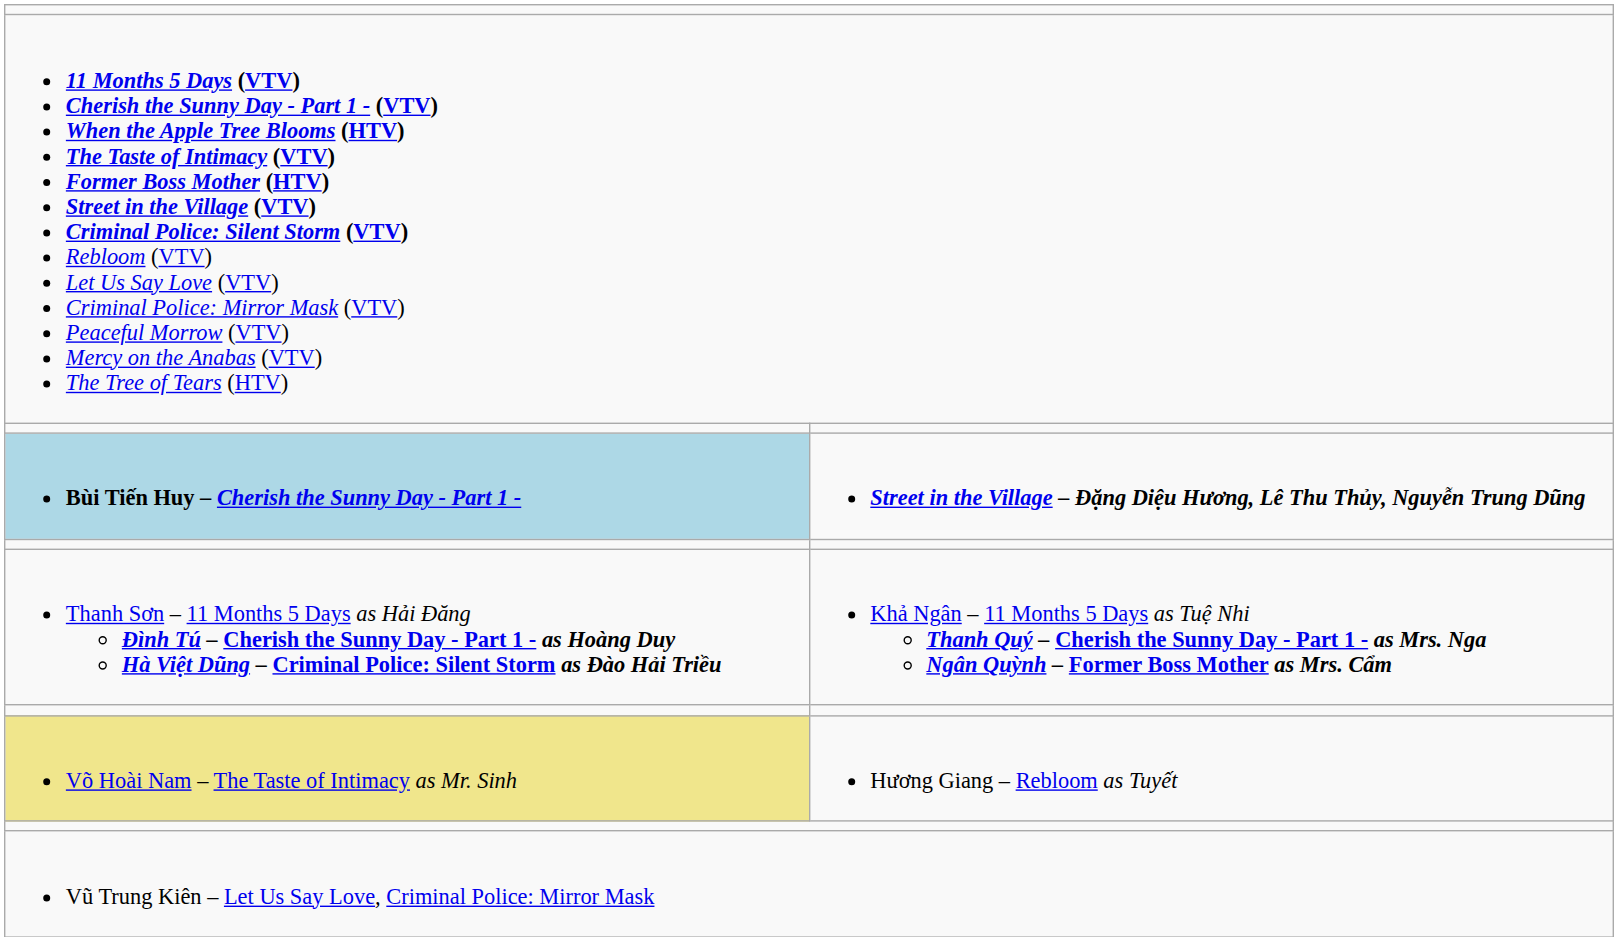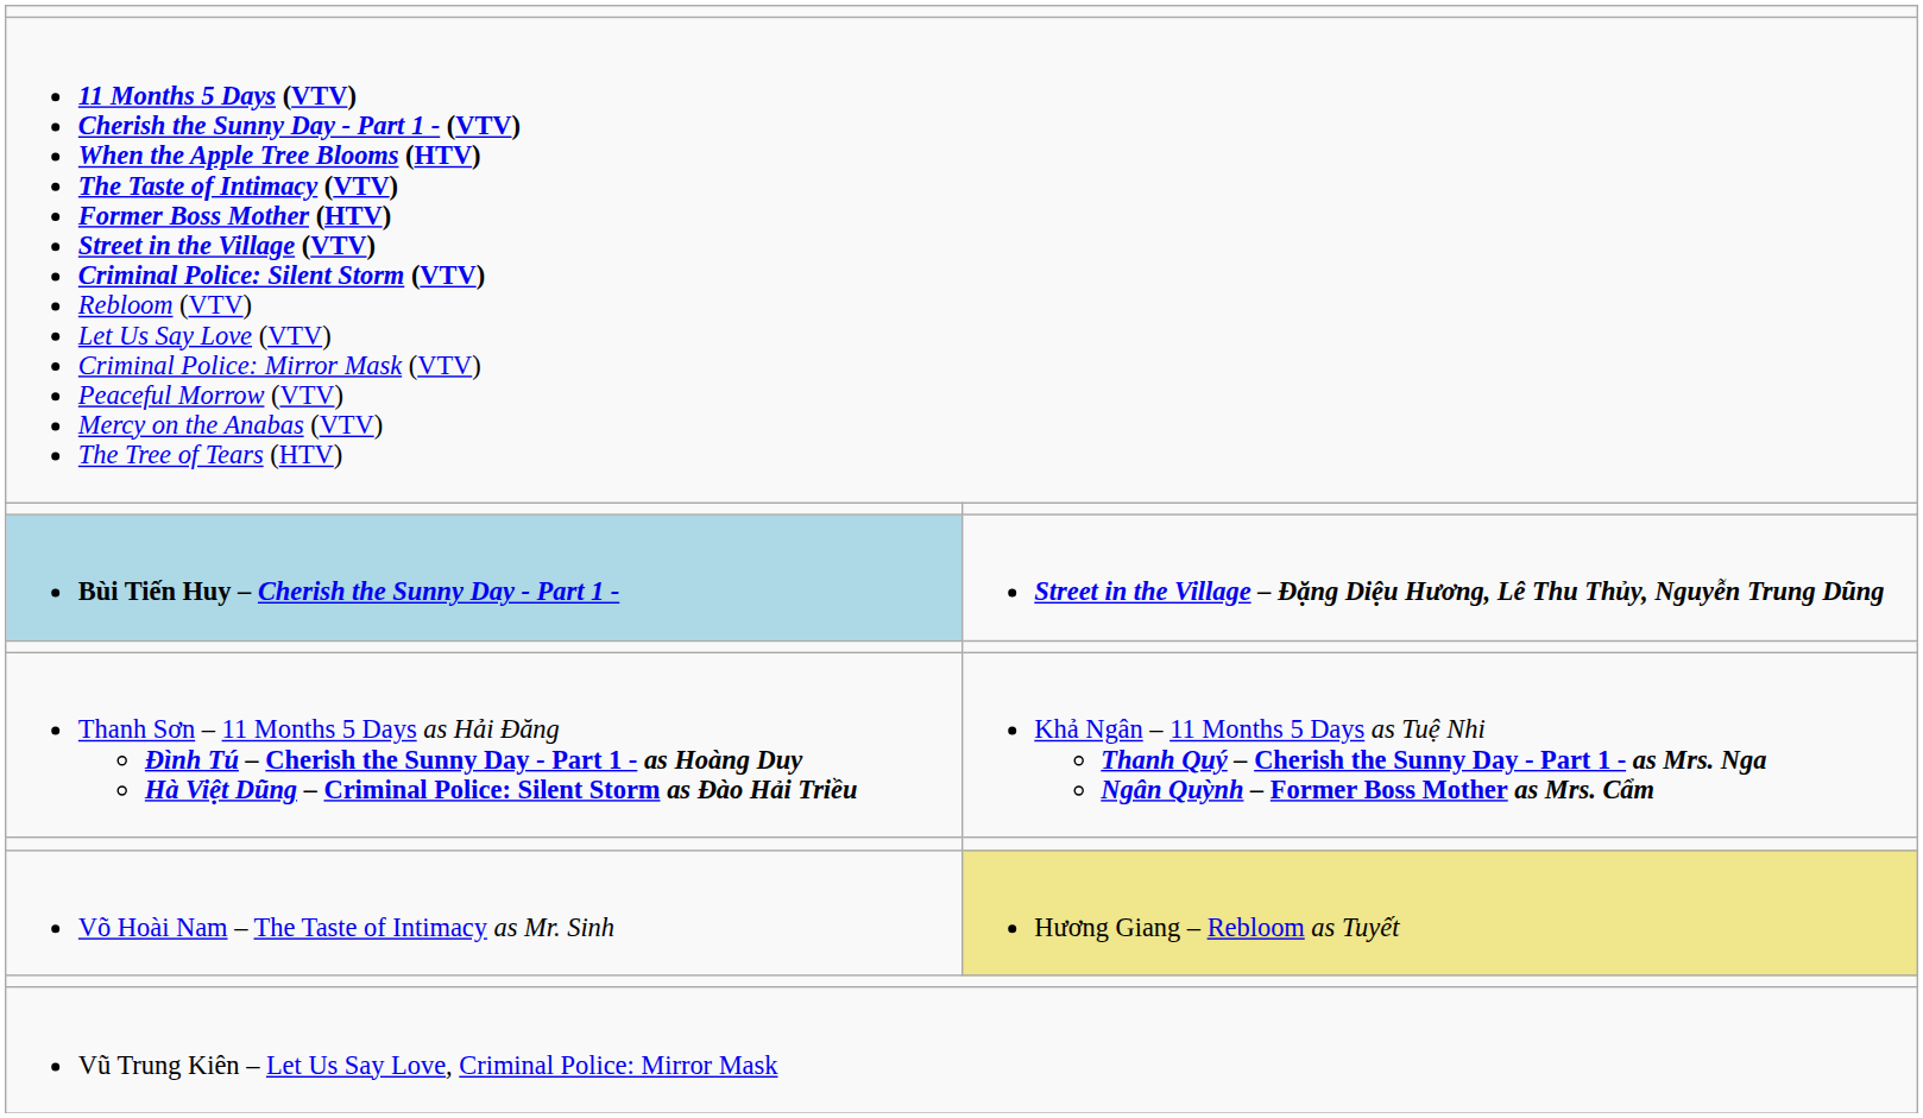row 8 | column 1: khaki background -> no background
row 8 | column 2: no background -> khaki background
